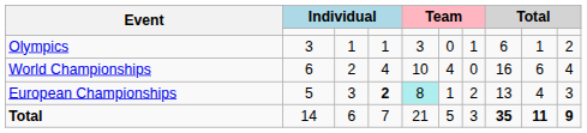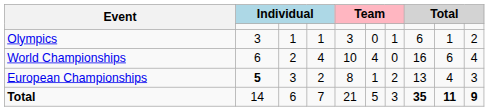European Championships | column 2: normal -> bold
European Championships | column 4: bold -> normal
European Championships | column 5: paleturquoise background -> no background
